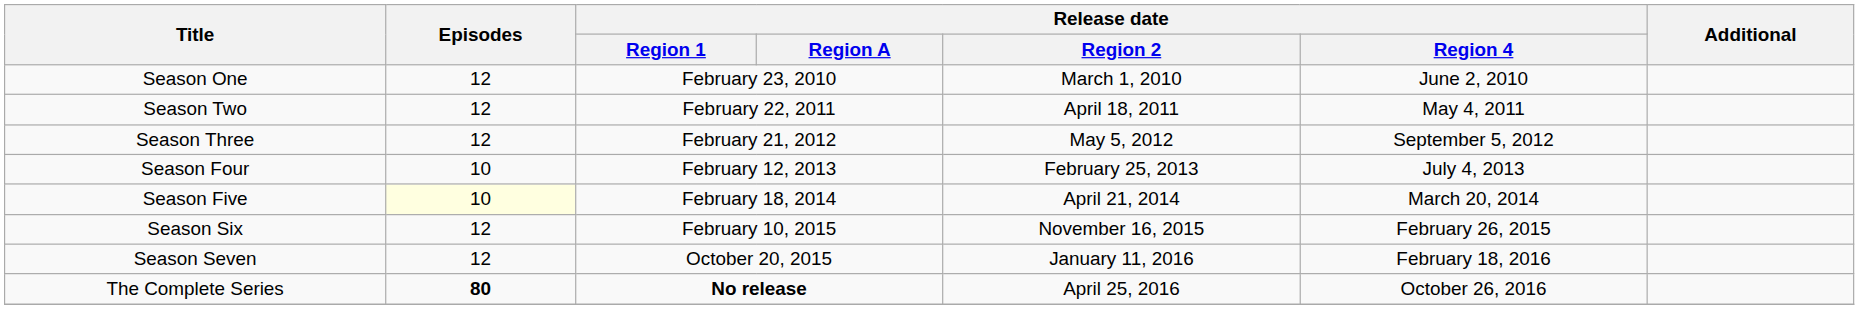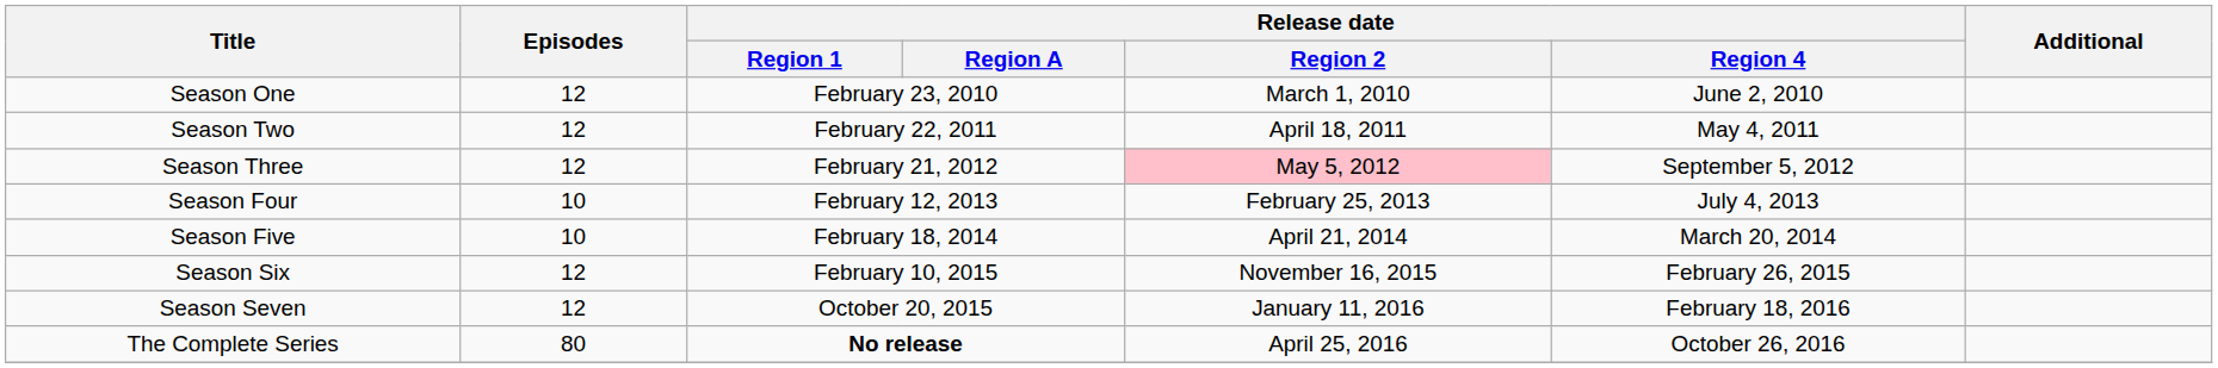Season Three | Release date / Region 2: no background -> pink background
Season Five | Episodes: lightyellow background -> no background
The Complete Series | Episodes: bold -> normal
